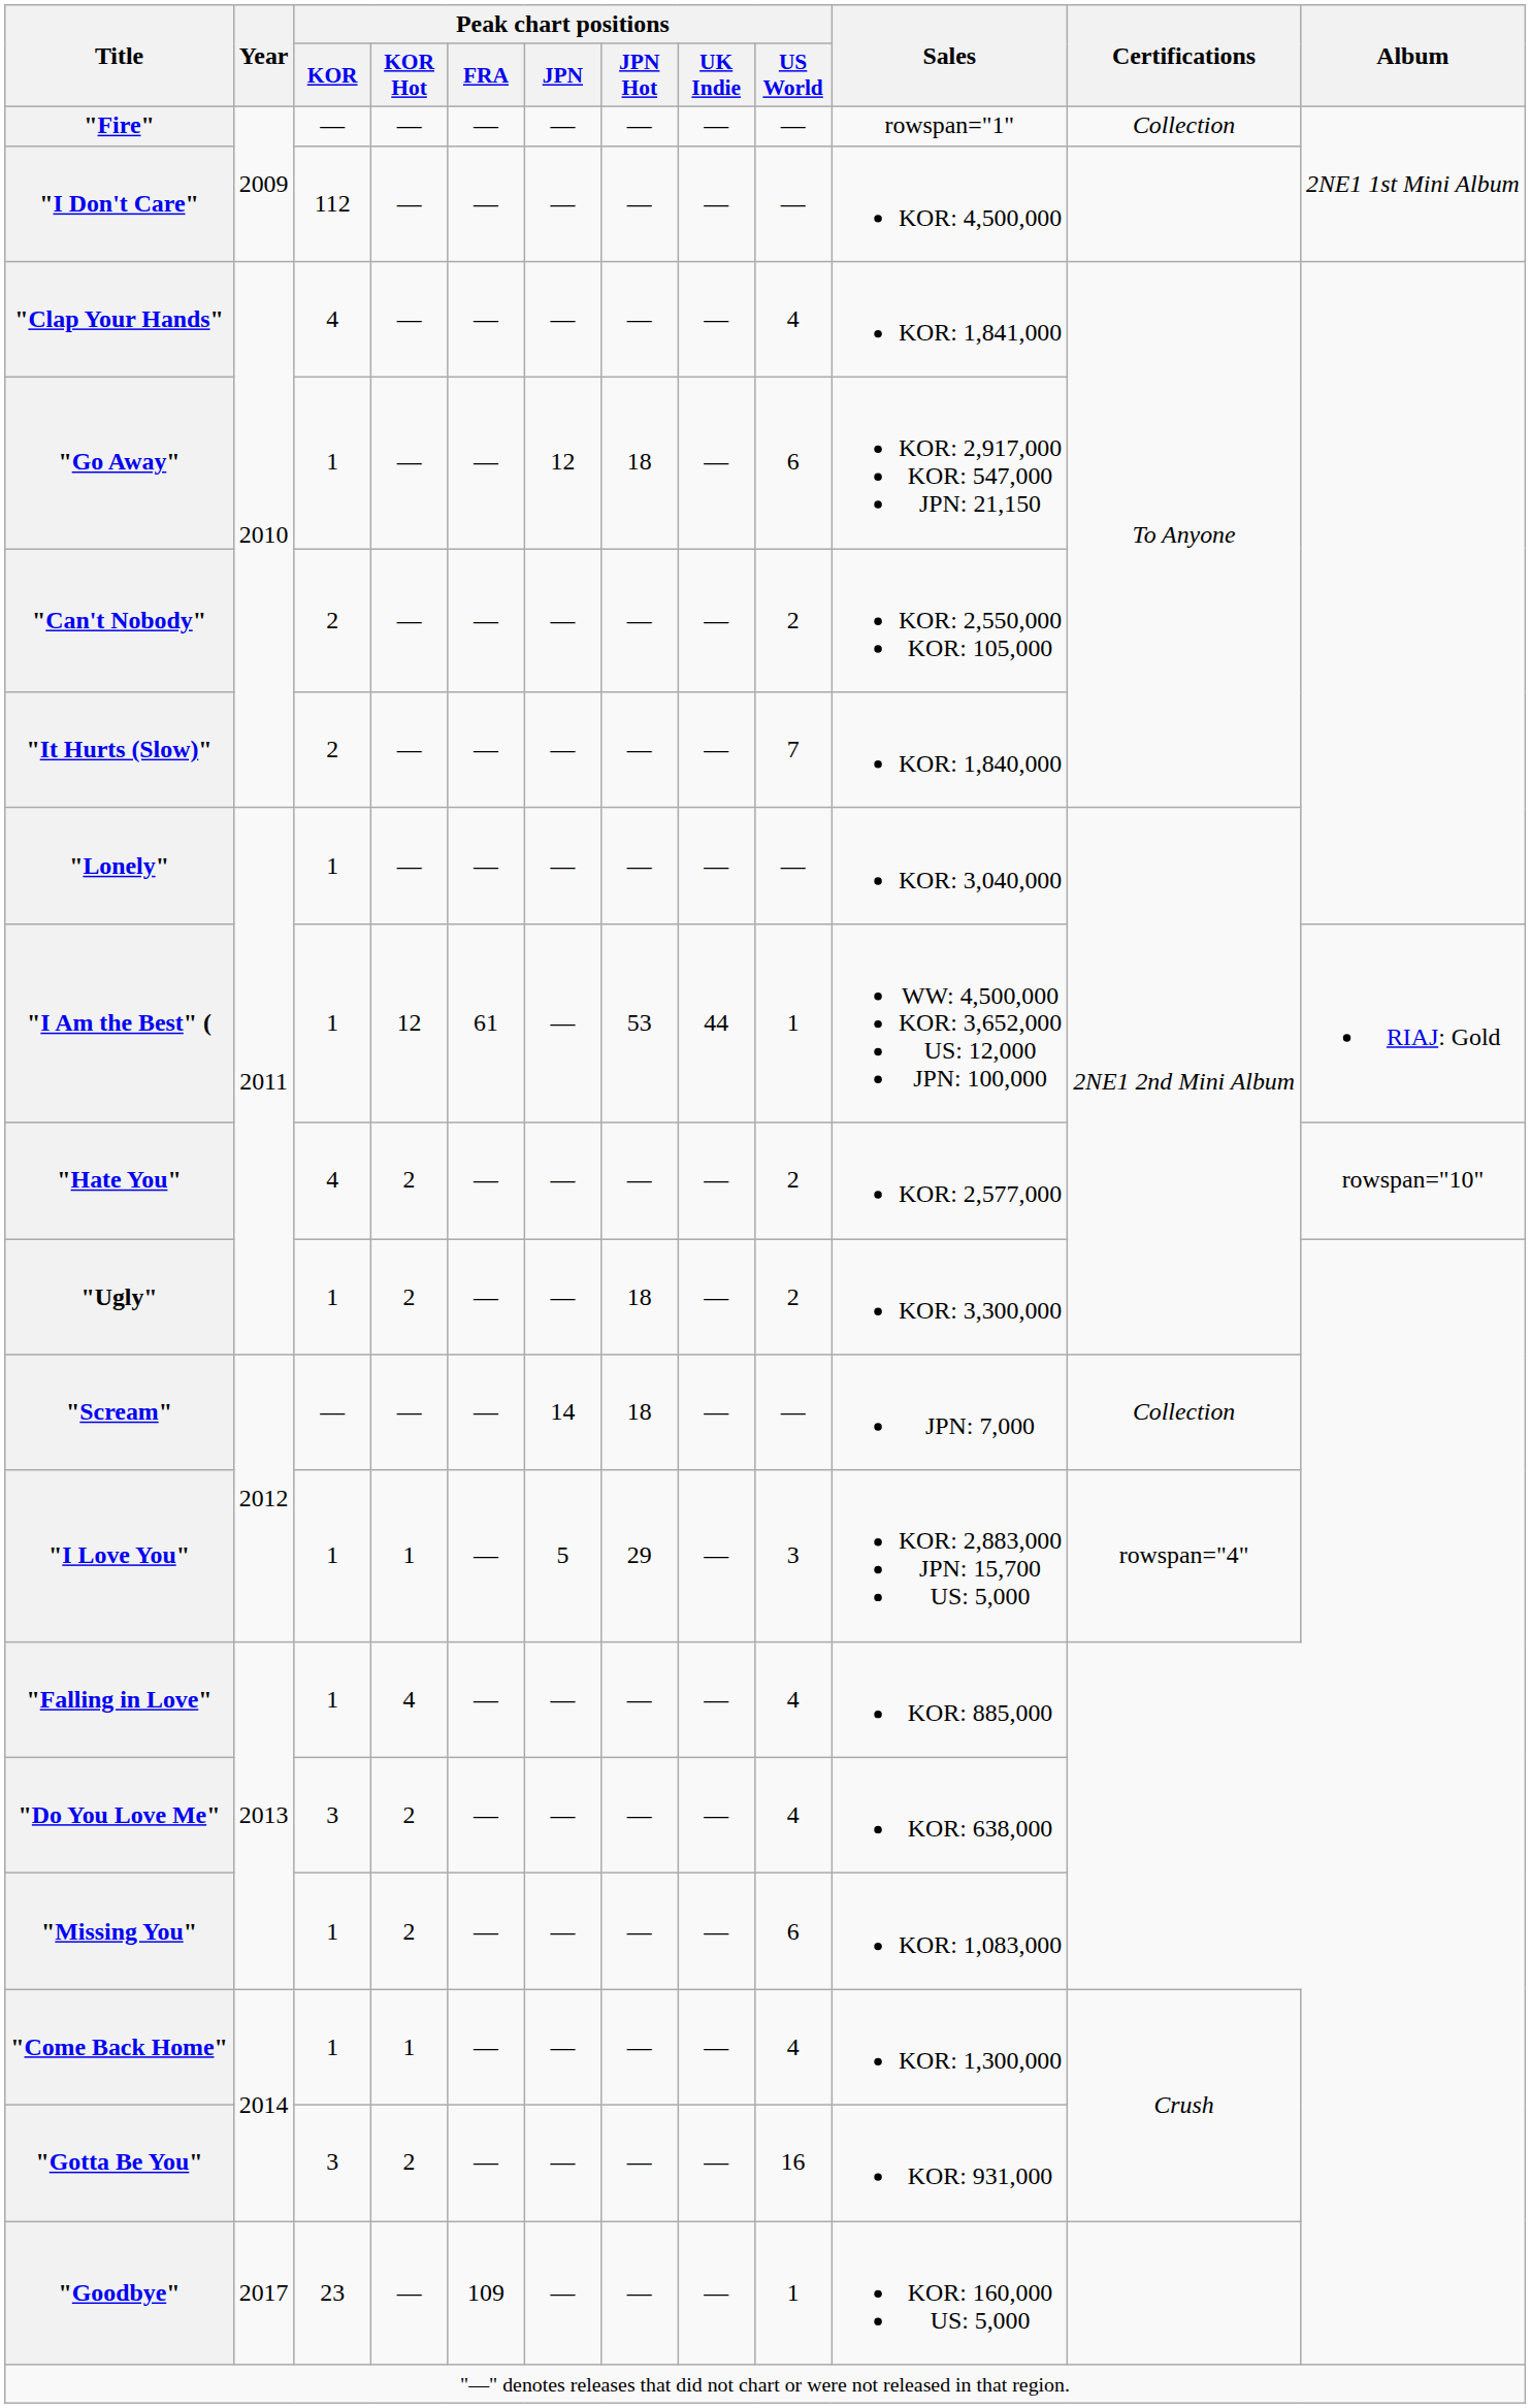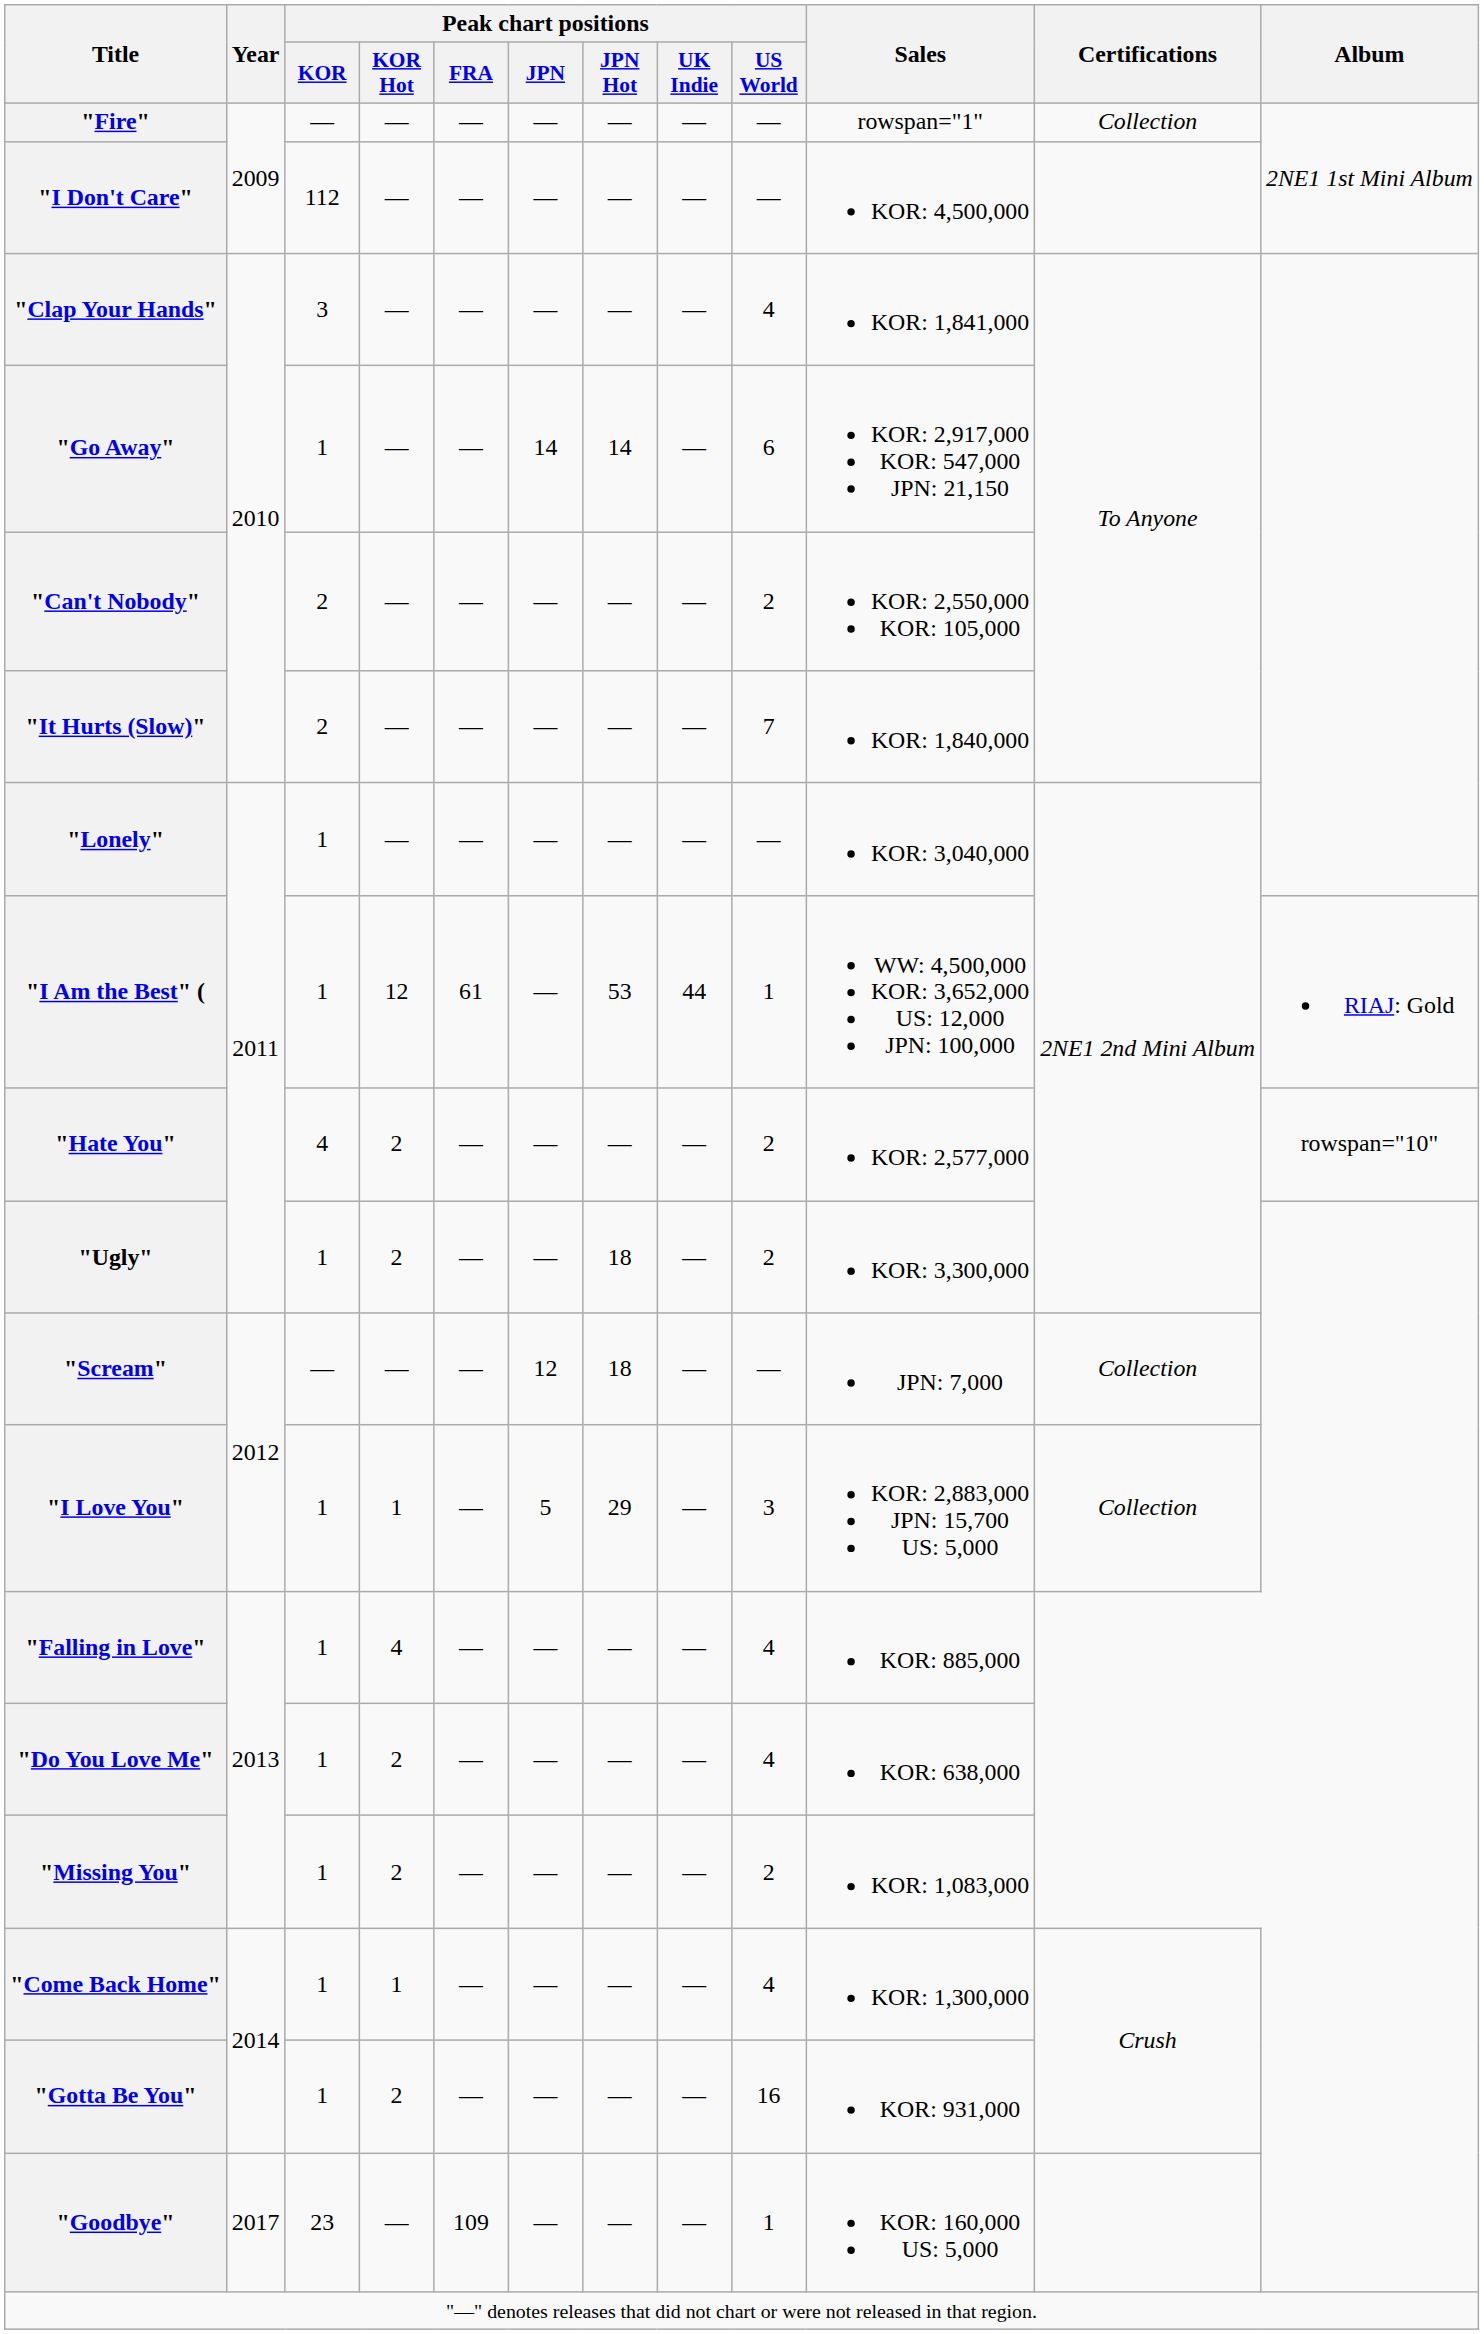"Clap Your Hands" | Peak chart positions / KOR: 4 -> 3
"Go Away" | Peak chart positions / JPN: 12 -> 14
"Go Away" | Peak chart positions / JPN Hot: 18 -> 14
"Scream" | Peak chart positions / JPN: 14 -> 12
"I Love You" | Certifications: rowspan="4" -> Collection
"Do You Love Me" | Peak chart positions / KOR: 3 -> 1
"Missing You" | Peak chart positions / US World: 6 -> 2
"Gotta Be You" | Peak chart positions / KOR: 3 -> 1
